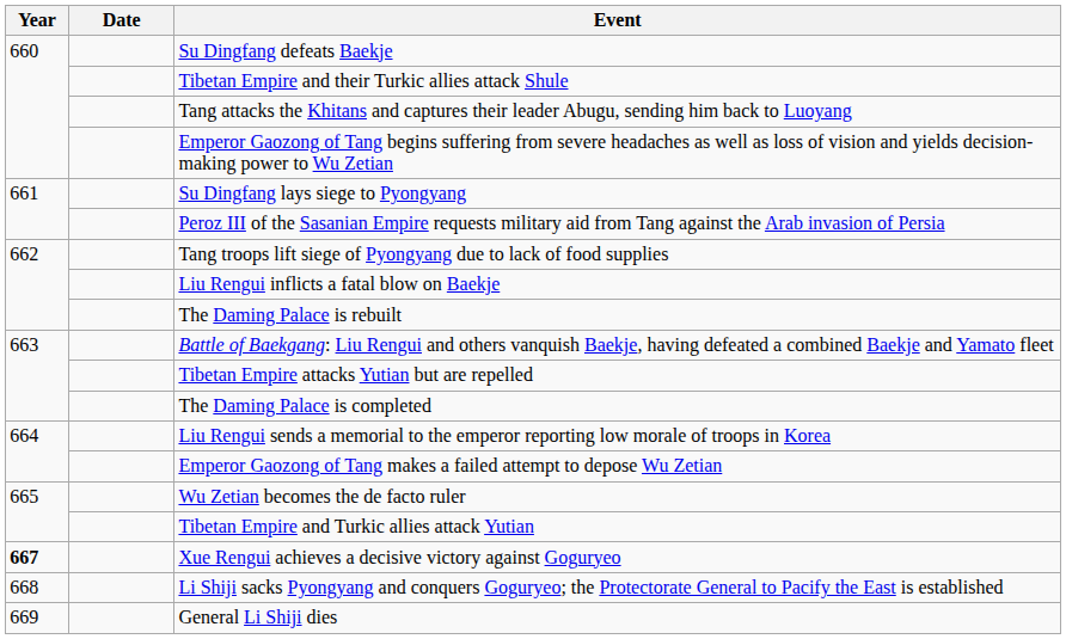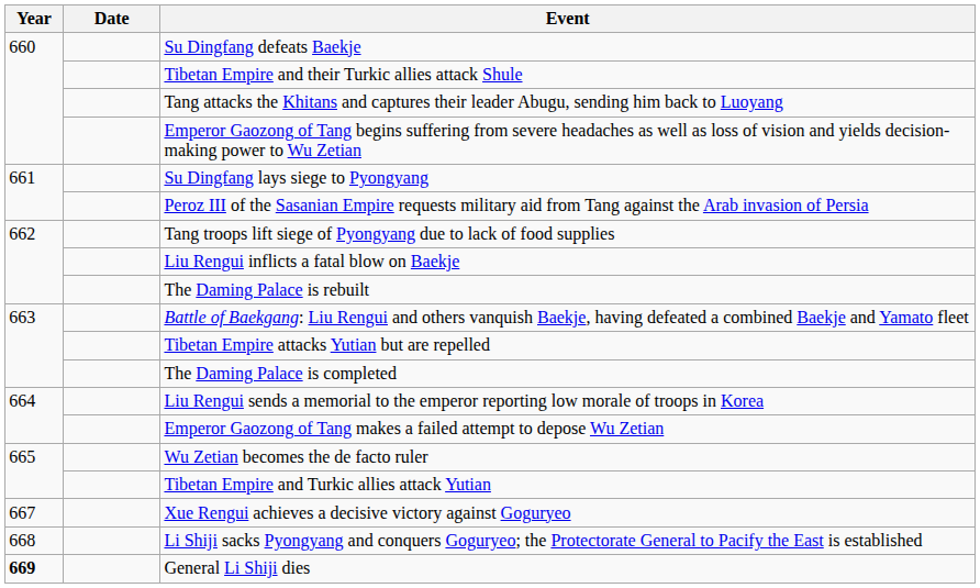Xue Rengui achieves a decisive victory against Goguryeo | Year: bold -> normal
General Li Shiji dies | Year: normal -> bold
